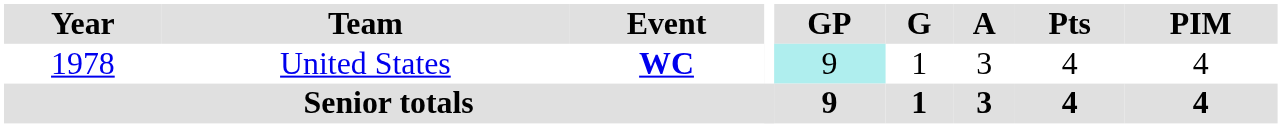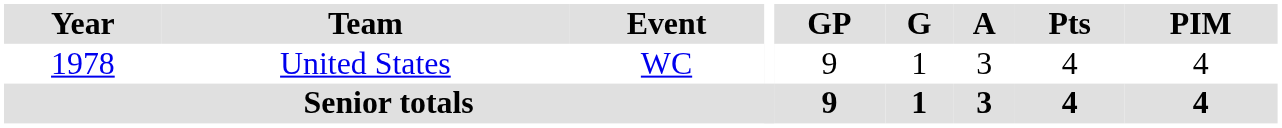United States | Event: bold -> normal
United States | GP: paleturquoise background -> no background
